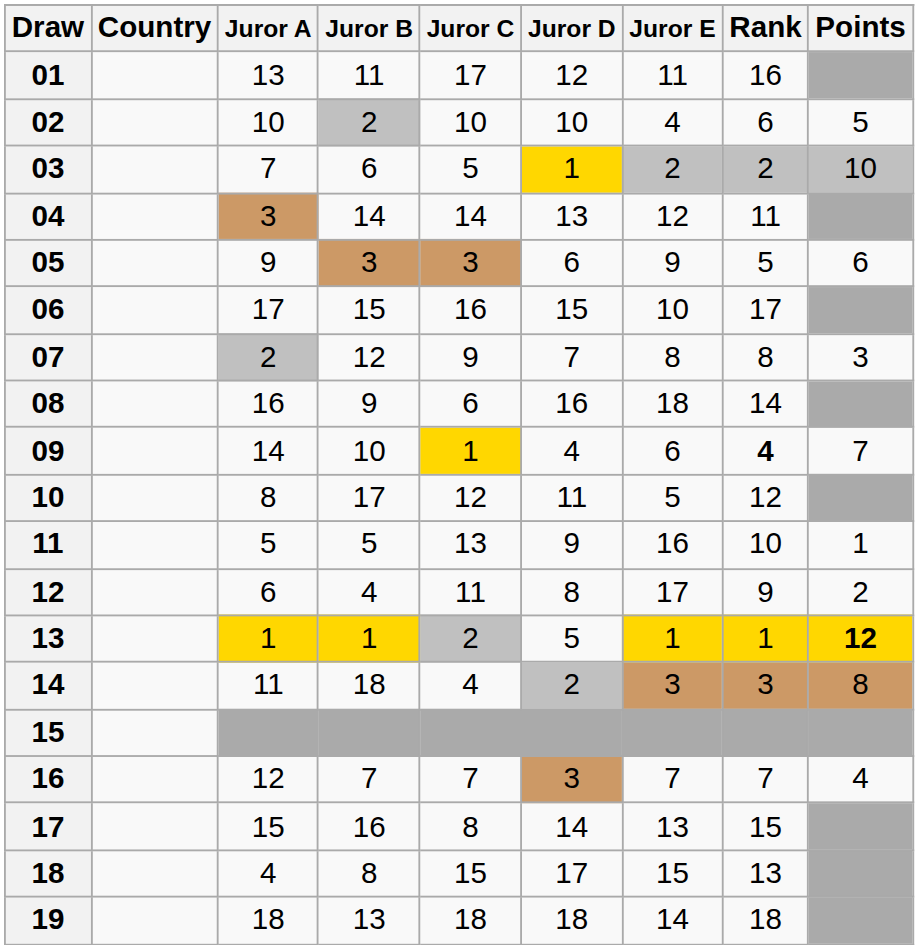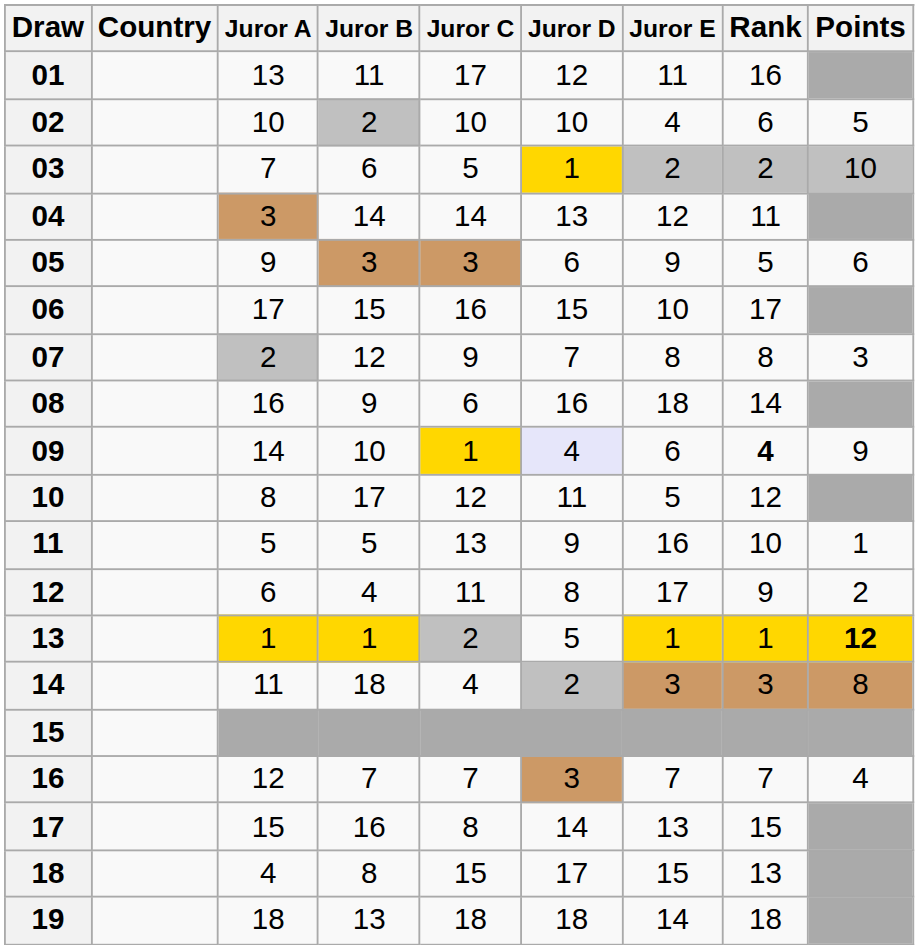09 | Juror D: no background -> lavender background
09 | Points: 7 -> 9
